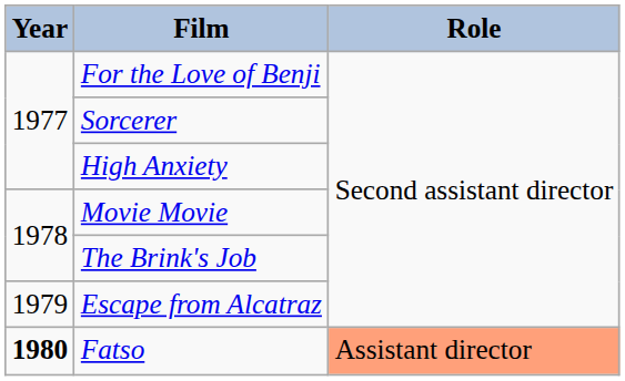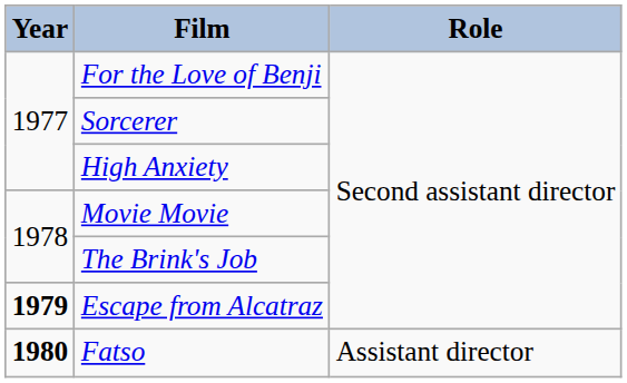Escape from Alcatraz | Year: normal -> bold
Fatso | Role: lightsalmon background -> no background
